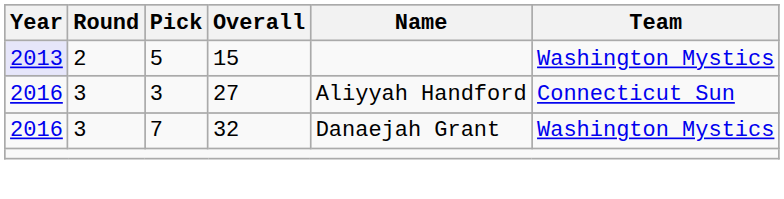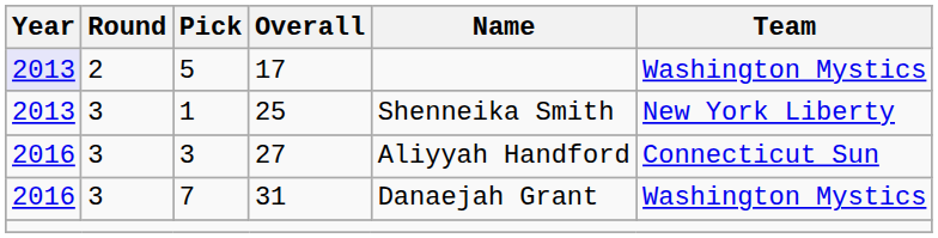5 | Overall: 15 -> 17
+ row: 2013 | 3 | 1 | 25 | Shenneika Smith | New York Liberty
7 | Overall: 32 -> 31
